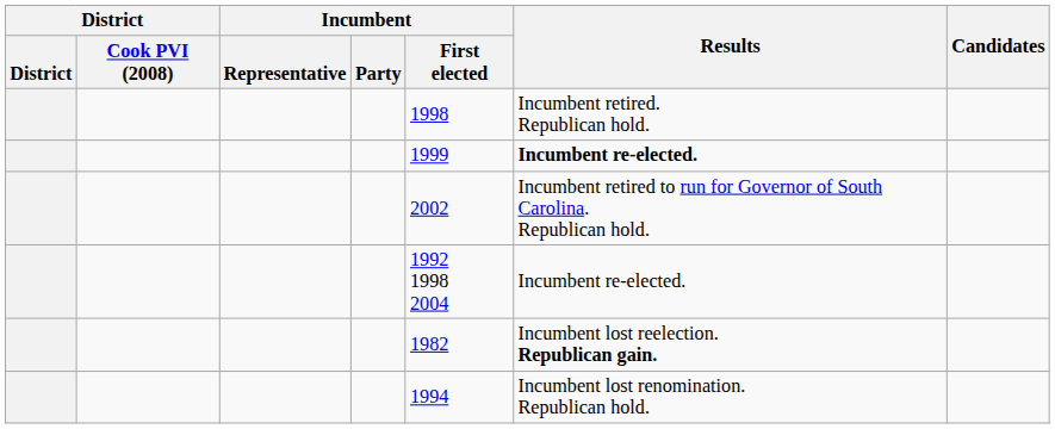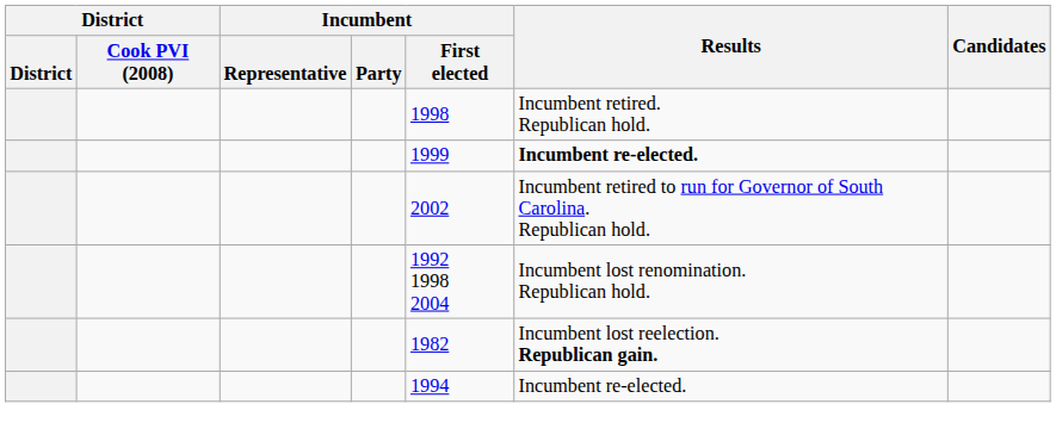row 6 | Results: Incumbent re-elected. -> Incumbent lost renomination. Republican hold.
row 8 | Results: Incumbent lost renomination. Republican hold. -> Incumbent re-elected.
